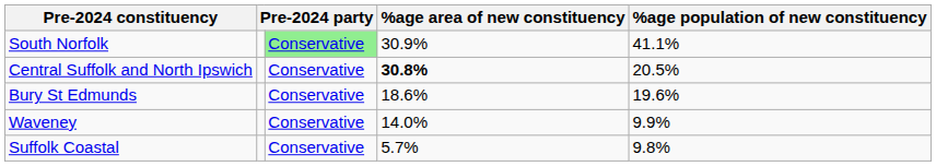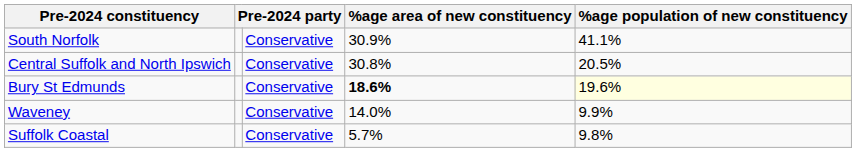South Norfolk | column 3: lightgreen background -> no background
Central Suffolk and North Ipswich | %age area of new constituency: bold -> normal
Bury St Edmunds | %age area of new constituency: normal -> bold
Bury St Edmunds | %age population of new constituency: no background -> lightyellow background
